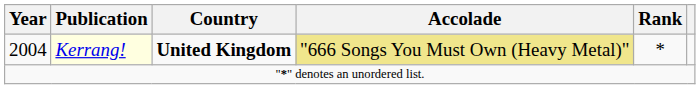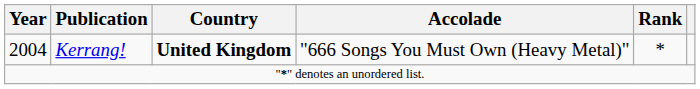2004 | Publication: lightyellow background -> no background
2004 | Accolade: khaki background -> no background
